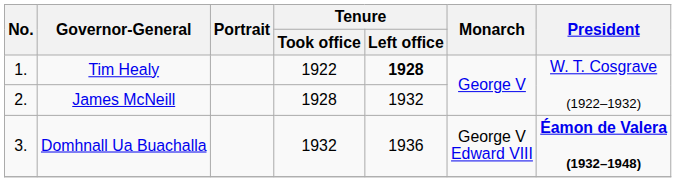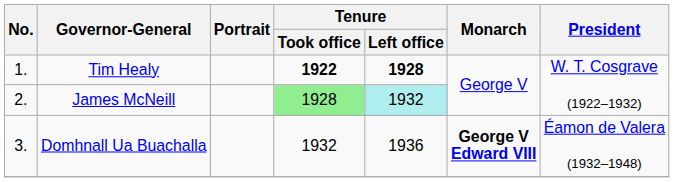Tim Healy | Tenure / Took office: normal -> bold
James McNeill | Tenure / Took office: no background -> lightgreen background
James McNeill | Tenure / Left office: no background -> paleturquoise background
Domhnall Ua Buachalla | Monarch: normal -> bold
Domhnall Ua Buachalla | President: bold -> normal
